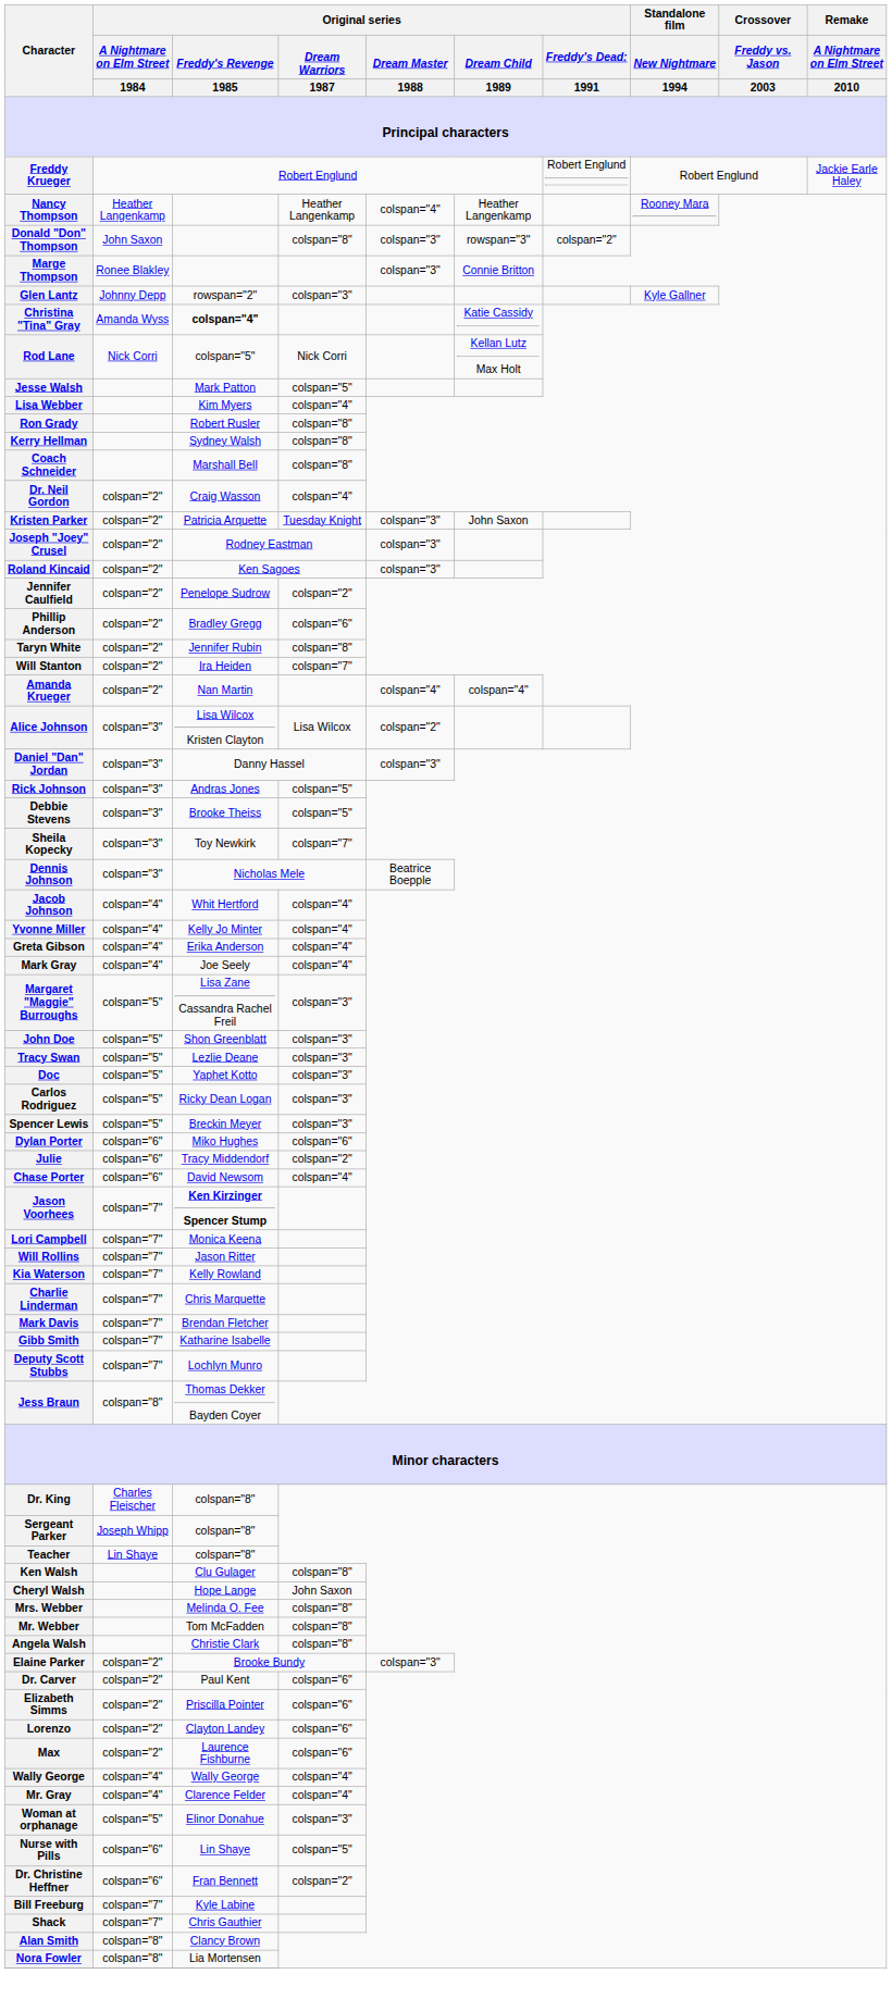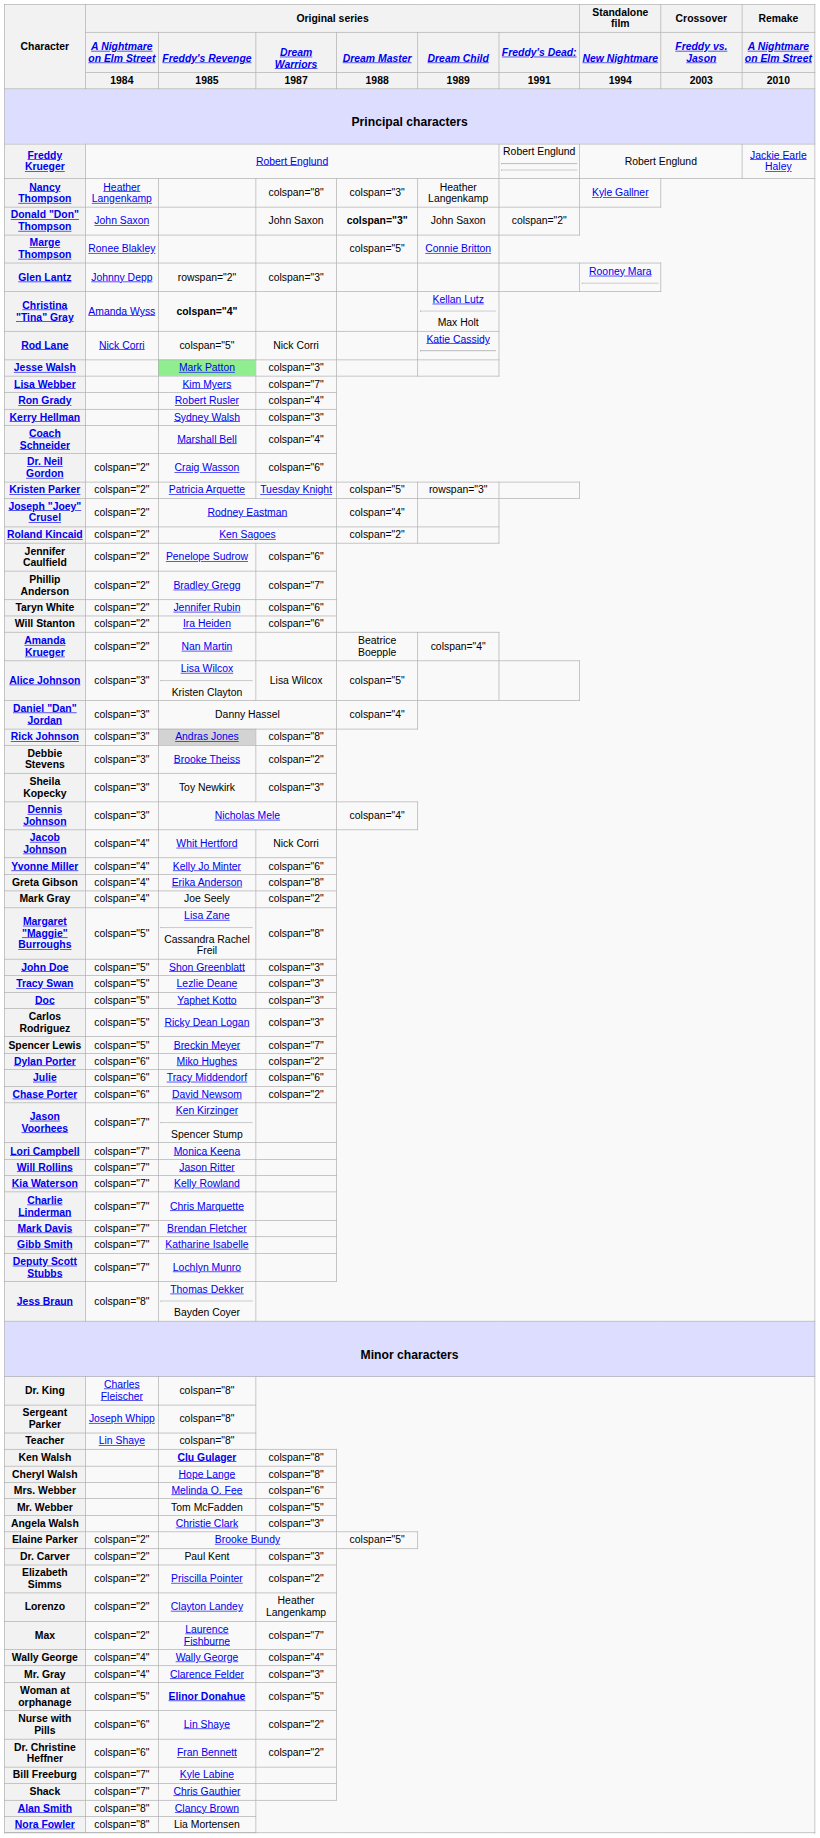Nancy Thompson | Original series / Dream Warriors / 1987: Heather Langenkamp -> colspan="8"
Nancy Thompson | Original series / Dream Master / 1988: colspan="4" -> colspan="3"
Nancy Thompson | Standalone film / New Nightmare / 1994: Rooney Mara -> Kyle Gallner
Donald "Don" Thompson | Original series / Dream Warriors / 1987: colspan="8" -> John Saxon
Donald "Don" Thompson | Original series / Dream Master / 1988: normal -> bold
Donald "Don" Thompson | Original series / Dream Child / 1989: rowspan="3" -> John Saxon
Marge Thompson | Original series / Dream Master / 1988: colspan="3" -> colspan="5"
Glen Lantz | Standalone film / New Nightmare / 1994: Kyle Gallner -> Rooney Mara
Christina "Tina" Gray | Original series / Dream Child / 1989: Katie Cassidy -> Kellan Lutz Max Holt
Rod Lane | Original series / Dream Child / 1989: Kellan Lutz Max Holt -> Katie Cassidy
Jesse Walsh | Original series / Freddy's Revenge / 1985: no background -> lightgreen background
Jesse Walsh | Original series / Dream Warriors / 1987: colspan="5" -> colspan="3"
Lisa Webber | Original series / Dream Warriors / 1987: colspan="4" -> colspan="7"
Ron Grady | Original series / Dream Warriors / 1987: colspan="8" -> colspan="4"
Kerry Hellman | Original series / Dream Warriors / 1987: colspan="8" -> colspan="3"
Coach Schneider | Original series / Dream Warriors / 1987: colspan="8" -> colspan="4"
Dr. Neil Gordon | Original series / Dream Warriors / 1987: colspan="4" -> colspan="6"
Kristen Parker | Original series / Dream Master / 1988: colspan="3" -> colspan="5"
Kristen Parker | Original series / Dream Child / 1989: John Saxon -> rowspan="3"
Joseph "Joey" Crusel | Original series / Dream Master / 1988: colspan="3" -> colspan="4"
Roland Kincaid | Original series / Dream Master / 1988: colspan="3" -> colspan="2"
Jennifer Caulfield | Original series / Dream Warriors / 1987: colspan="2" -> colspan="6"
Phillip Anderson | Original series / Dream Warriors / 1987: colspan="6" -> colspan="7"
Taryn White | Original series / Dream Warriors / 1987: colspan="8" -> colspan="6"
Will Stanton | Original series / Dream Warriors / 1987: colspan="7" -> colspan="6"
Amanda Krueger | Original series / Dream Master / 1988: colspan="4" -> Beatrice Boepple
Alice Johnson | Original series / Dream Master / 1988: colspan="2" -> colspan="5"
Daniel "Dan" Jordan | Original series / Dream Master / 1988: colspan="3" -> colspan="4"
Rick Johnson | Original series / Freddy's Revenge / 1985: no background -> lightgrey background
Rick Johnson | Original series / Dream Warriors / 1987: colspan="5" -> colspan="8"
Debbie Stevens | Original series / Dream Warriors / 1987: colspan="5" -> colspan="2"
Sheila Kopecky | Original series / Dream Warriors / 1987: colspan="7" -> colspan="3"
Dennis Johnson | Original series / Dream Master / 1988: Beatrice Boepple -> colspan="4"
Jacob Johnson | Original series / Dream Warriors / 1987: colspan="4" -> Nick Corri
Yvonne Miller | Original series / Dream Warriors / 1987: colspan="4" -> colspan="6"
Greta Gibson | Original series / Dream Warriors / 1987: colspan="4" -> colspan="8"
Mark Gray | Original series / Dream Warriors / 1987: colspan="4" -> colspan="2"
Margaret "Maggie" Burroughs | Original series / Dream Warriors / 1987: colspan="3" -> colspan="8"
Spencer Lewis | Original series / Dream Warriors / 1987: colspan="3" -> colspan="7"
Dylan Porter | Original series / Dream Warriors / 1987: colspan="6" -> colspan="2"
Julie | Original series / Dream Warriors / 1987: colspan="2" -> colspan="6"
Chase Porter | Original series / Dream Warriors / 1987: colspan="4" -> colspan="2"
Jason Voorhees | Original series / Freddy's Revenge / 1985: bold -> normal
Ken Walsh | Original series / Freddy's Revenge / 1985: normal -> bold
Cheryl Walsh | Original series / Dream Warriors / 1987: John Saxon -> colspan="8"
Mrs. Webber | Original series / Dream Warriors / 1987: colspan="8" -> colspan="6"
Mr. Webber | Original series / Dream Warriors / 1987: colspan="8" -> colspan="5"
Angela Walsh | Original series / Dream Warriors / 1987: colspan="8" -> colspan="3"
Elaine Parker | Original series / Dream Master / 1988: colspan="3" -> colspan="5"
Dr. Carver | Original series / Dream Warriors / 1987: colspan="6" -> colspan="3"
Elizabeth Simms | Original series / Dream Warriors / 1987: colspan="6" -> colspan="2"
Lorenzo | Original series / Dream Warriors / 1987: colspan="6" -> Heather Langenkamp
Max | Original series / Dream Warriors / 1987: colspan="6" -> colspan="7"
Mr. Gray | Original series / Dream Warriors / 1987: colspan="4" -> colspan="3"
Woman at orphanage | Original series / Freddy's Revenge / 1985: normal -> bold
Woman at orphanage | Original series / Dream Warriors / 1987: colspan="3" -> colspan="5"
Nurse with Pills | Original series / Dream Warriors / 1987: colspan="5" -> colspan="2"
